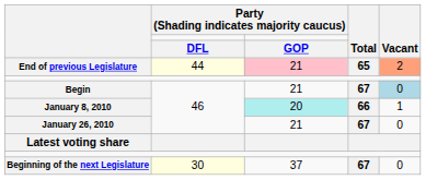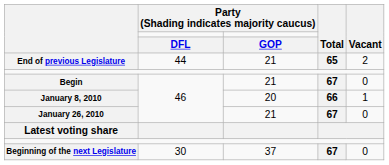End of previous Legislature | column 2: lightyellow background -> no background
End of previous Legislature | column 3: pink background -> no background
End of previous Legislature | Vacant: lightsalmon background -> no background
Begin | Vacant: lightblue background -> no background
January 8, 2010 | column 3: paleturquoise background -> no background
Beginning of the next Legislature | column 2: lightyellow background -> no background
